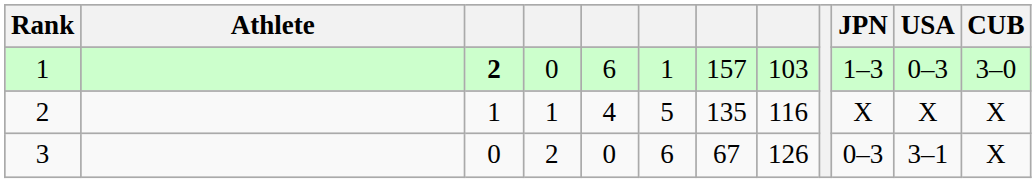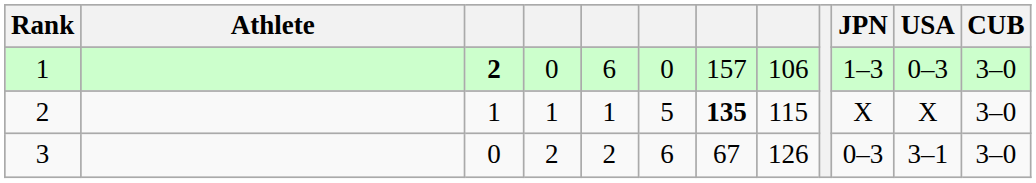row 2 | column 6: 1 -> 0
row 2 | column 8: 103 -> 106
row 3 | column 5: 4 -> 1
row 3 | column 7: normal -> bold
row 3 | column 8: 116 -> 115
row 3 | CUB: X -> 3–0
row 4 | column 5: 0 -> 2
row 4 | CUB: X -> 3–0
